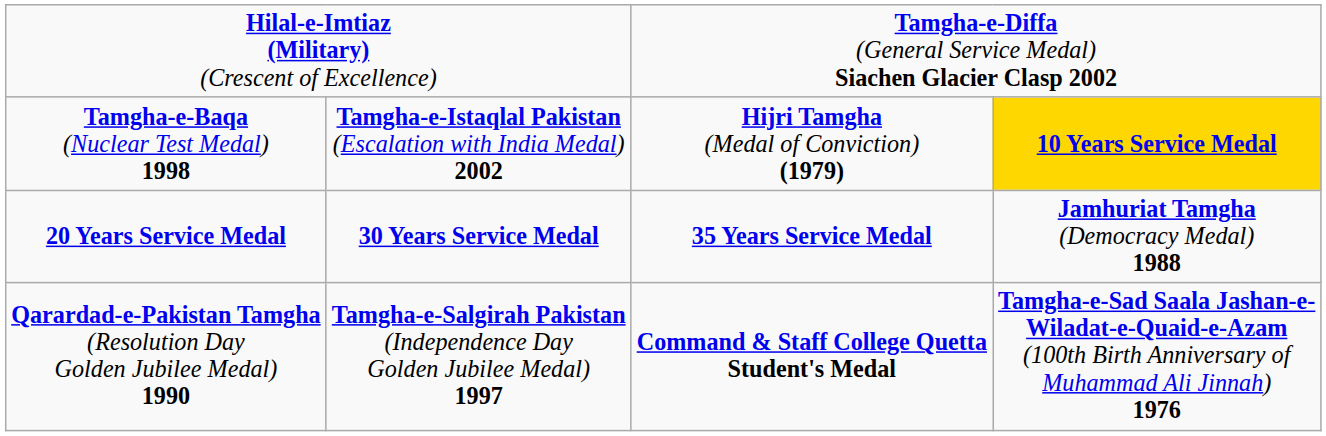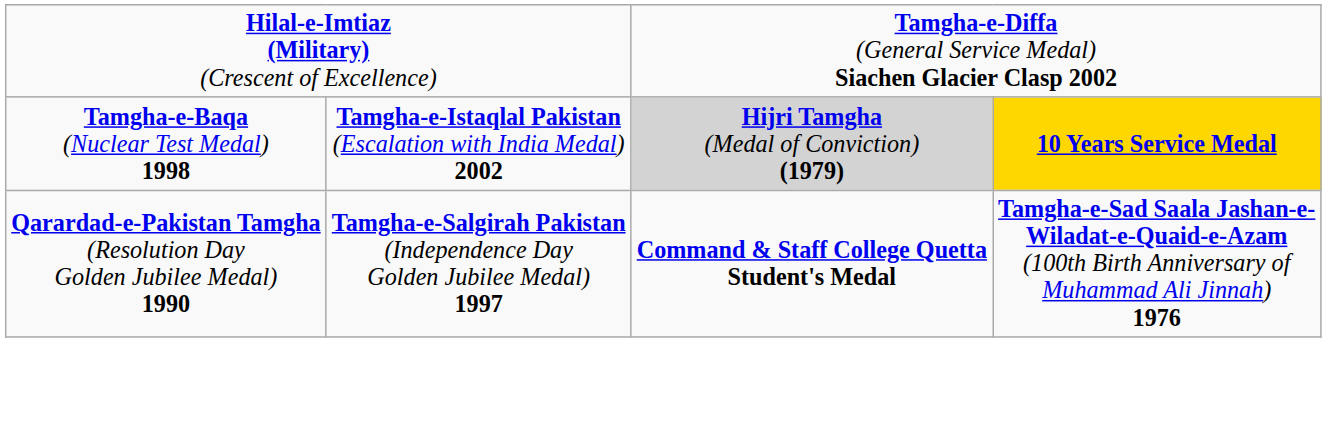Tamgha-e-Baqa (Nuclear Test Medal) 1998 | column 3: no background -> lightgrey background
- row: 20 Years Service Medal | 30 Years Service Medal | 35 Years Service Medal | Jamhuriat Tamgha (Democracy Medal) 1988
